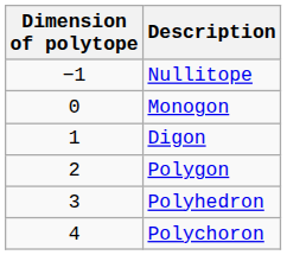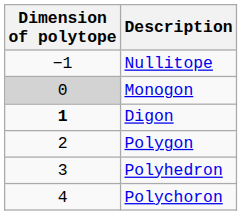Monogon | Dimension of polytope: no background -> lightgrey background
Digon | Dimension of polytope: normal -> bold
